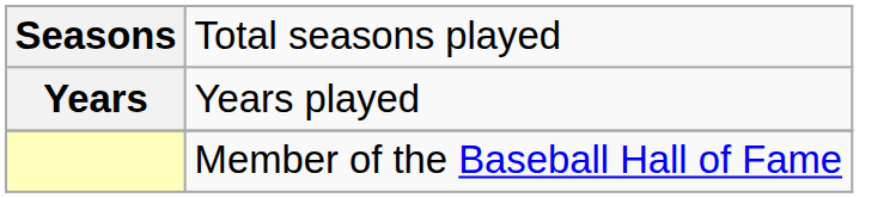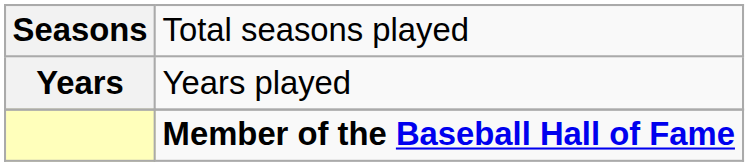row 3 | column 2: normal -> bold
